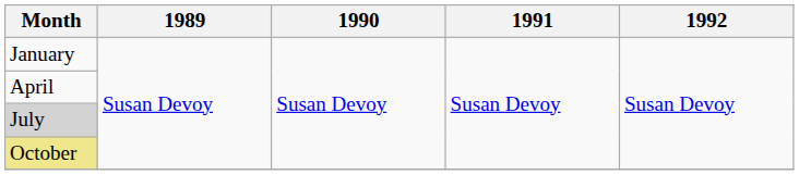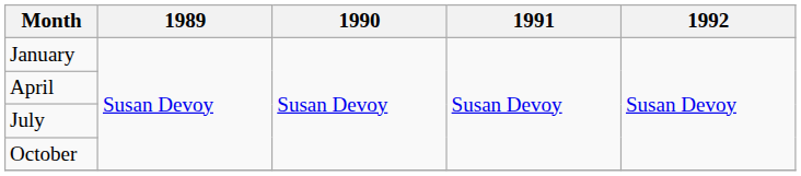July | Month: lightgrey background -> no background
October | Month: khaki background -> no background
